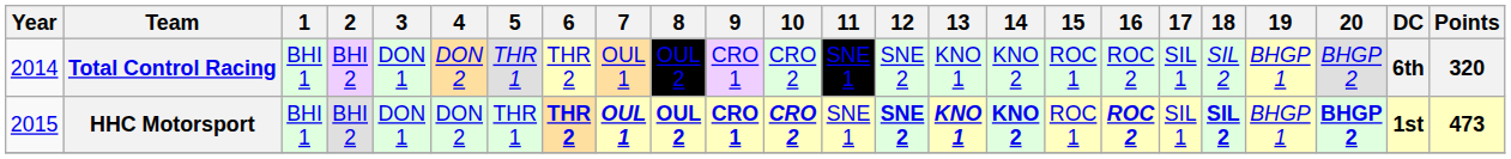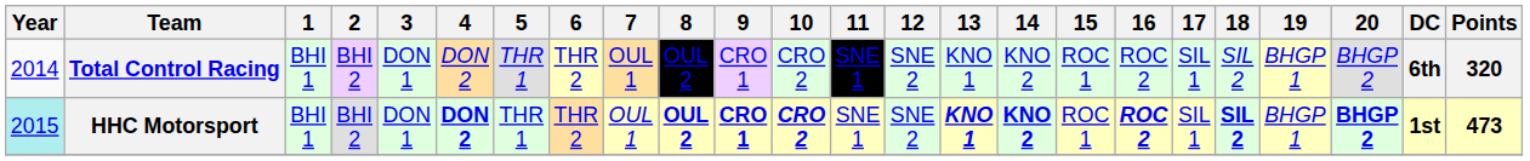HHC Motorsport | Year: no background -> paleturquoise background
HHC Motorsport | 4: normal -> bold
HHC Motorsport | 6: bold -> normal
HHC Motorsport | 7: bold -> normal
HHC Motorsport | 12: bold -> normal
